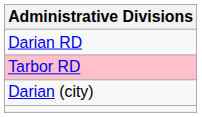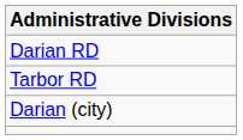row 3 | column 1: pink background -> no background
